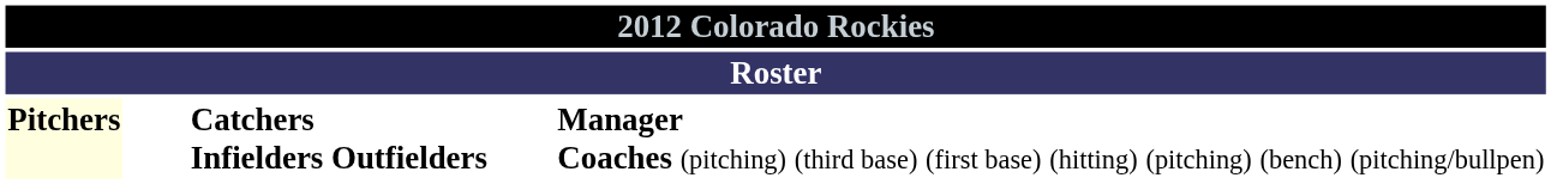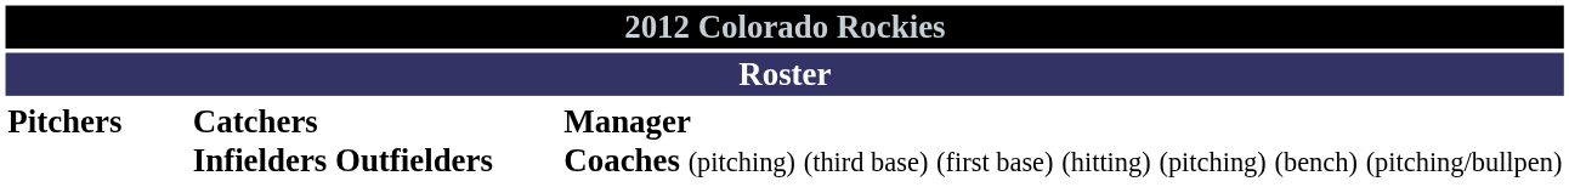Pitchers | column 1: lightyellow background -> no background
